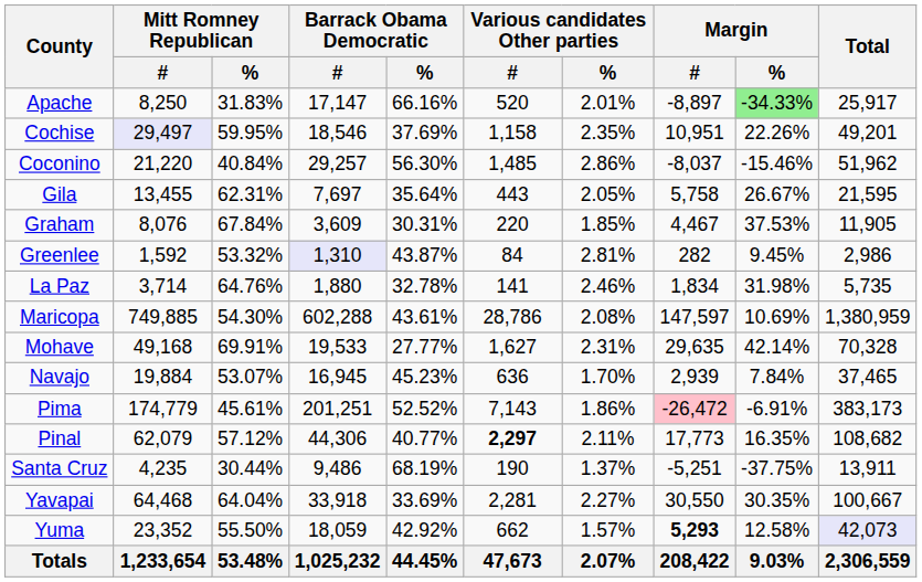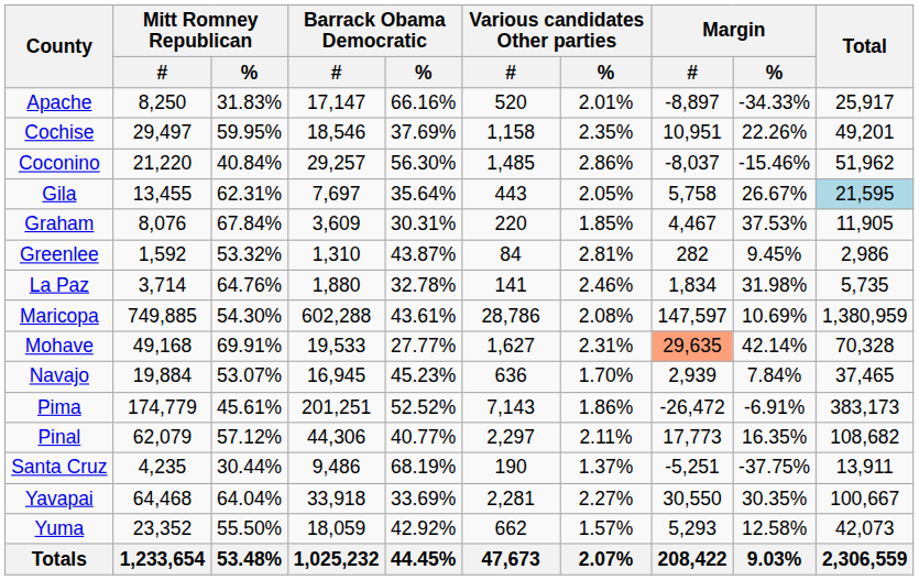Apache | Margin / %: lightgreen background -> no background
Cochise | Mitt Romney Republican / #: lavender background -> no background
Gila | Total: no background -> lightblue background
Greenlee | Barrack Obama Democratic / #: lavender background -> no background
Mohave | Margin / #: no background -> lightsalmon background
Pima | Margin / #: pink background -> no background
Pinal | Various candidates Other parties / #: bold -> normal
Yuma | Margin / #: bold -> normal
Yuma | Total: lavender background -> no background
